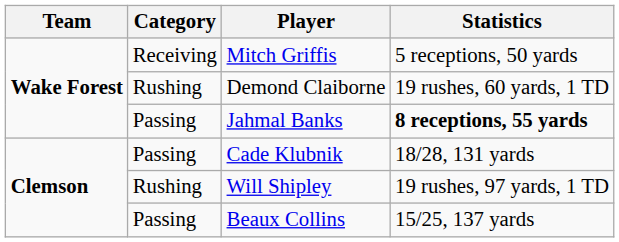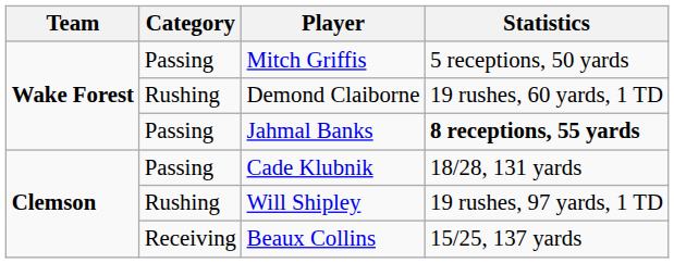Mitch Griffis | Category: Receiving -> Passing
Beaux Collins | Category: Passing -> Receiving
